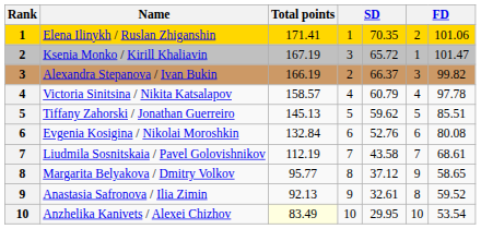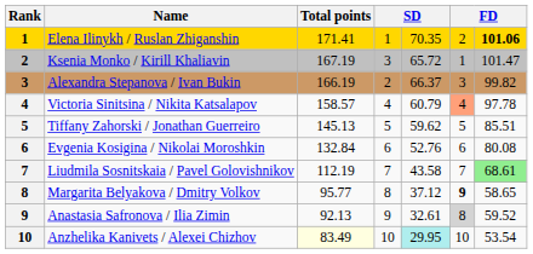Elena Ilinykh / Ruslan Zhiganshin | column 7: normal -> bold
Victoria Sinitsina / Nikita Katsalapov | column 6: no background -> lightsalmon background
Liudmila Sosnitskaia / Pavel Golovishnikov | column 7: no background -> lightgreen background
Margarita Belyakova / Dmitry Volkov | column 6: normal -> bold
Anastasia Safronova / Ilia Zimin | column 6: no background -> lightgrey background
Anzhelika Kanivets / Alexei Chizhov | column 5: no background -> paleturquoise background
